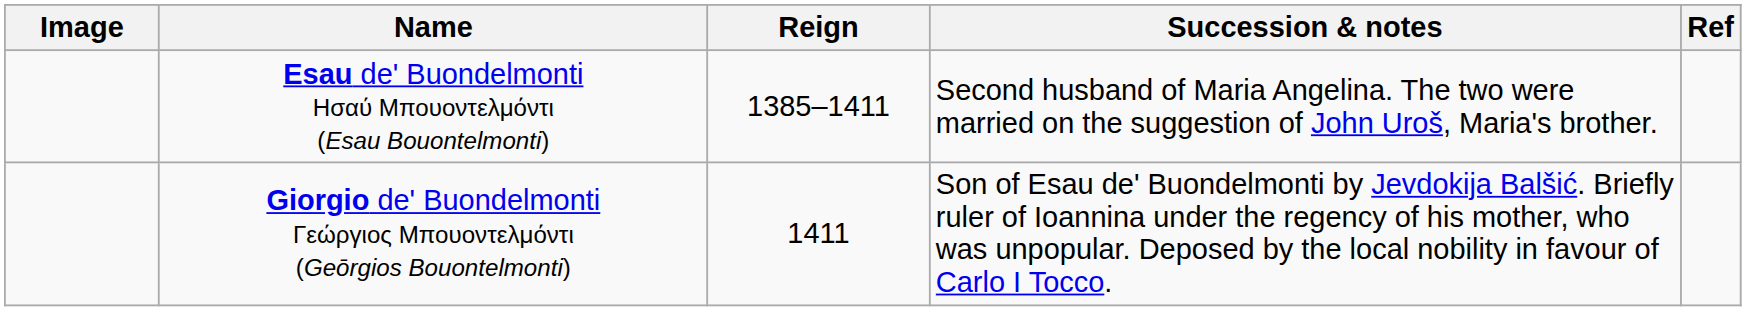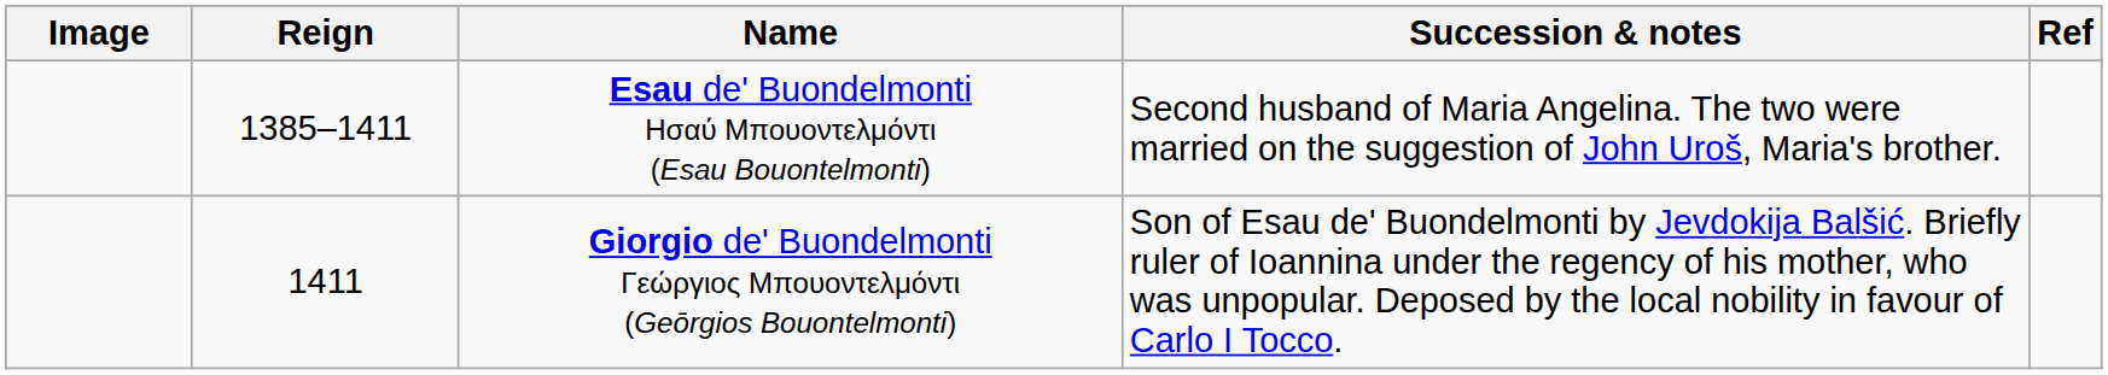columns swapped: Name <-> Reign
